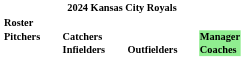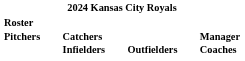Pitchers | column 4: lightgreen background -> no background
